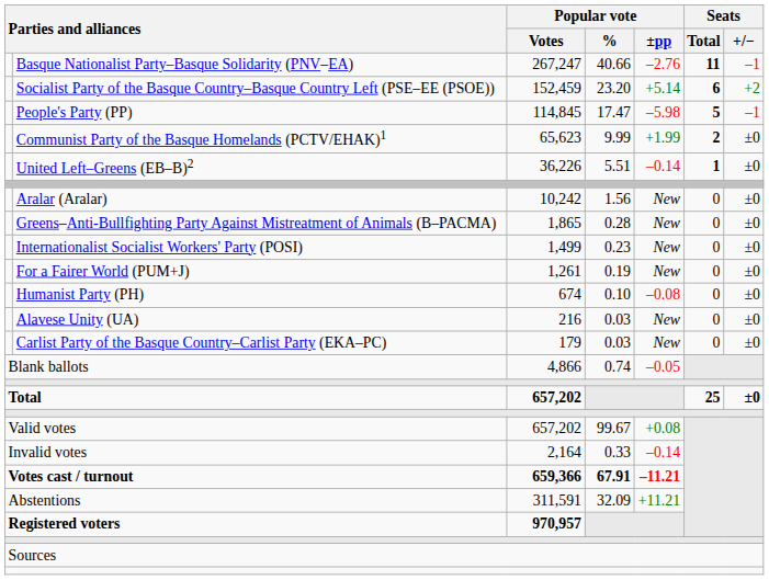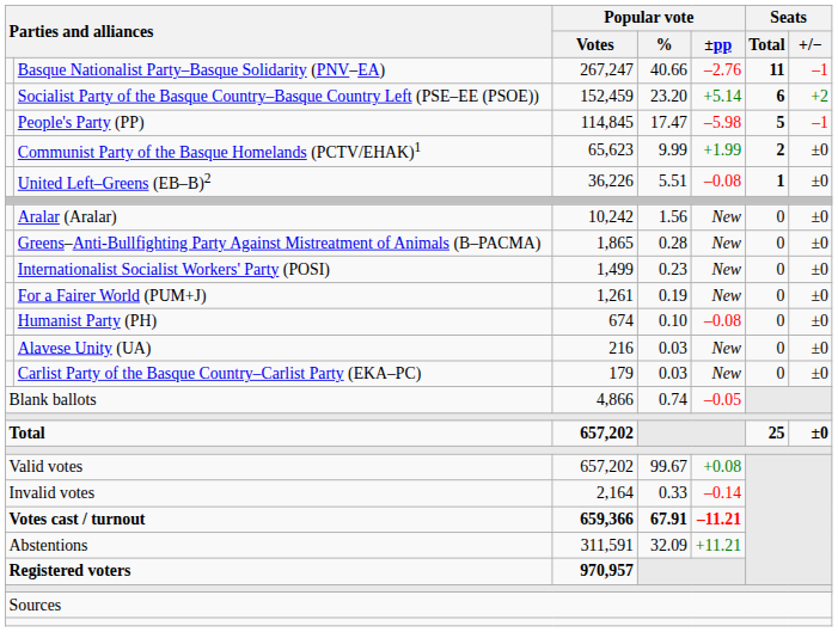United Left–Greens (EB–B)2 | Popular vote / ±pp: –0.14 -> –0.08
